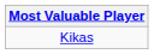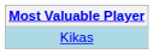row 2 | column 1: no background -> lightblue background
